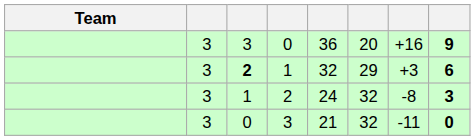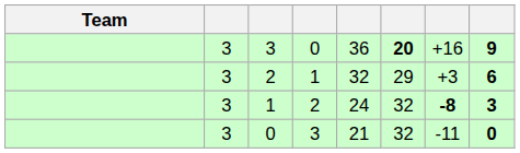row 2 | column 6: normal -> bold
row 3 | column 3: bold -> normal
row 4 | column 7: normal -> bold
